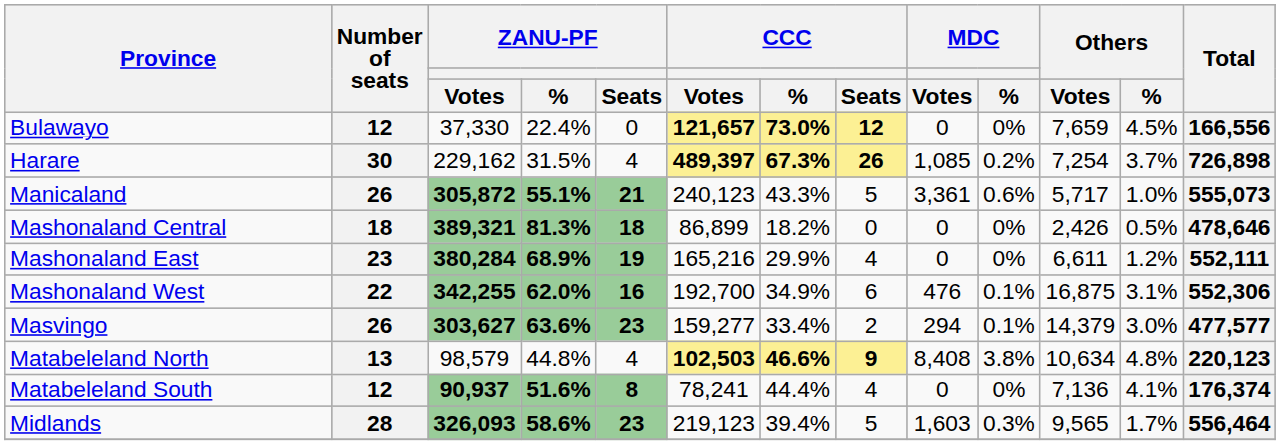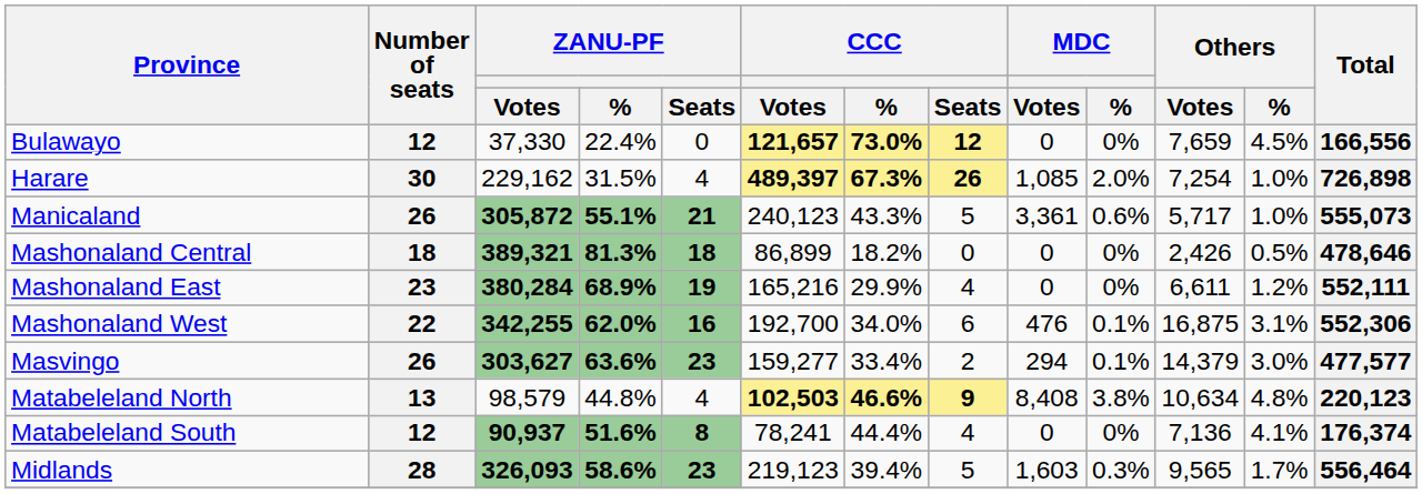Harare | MDC / %: 0.2% -> 2.0%
Harare | Others / %: 3.7% -> 1.0%
Mashonaland West | CCC / %: 34.9% -> 34.0%
